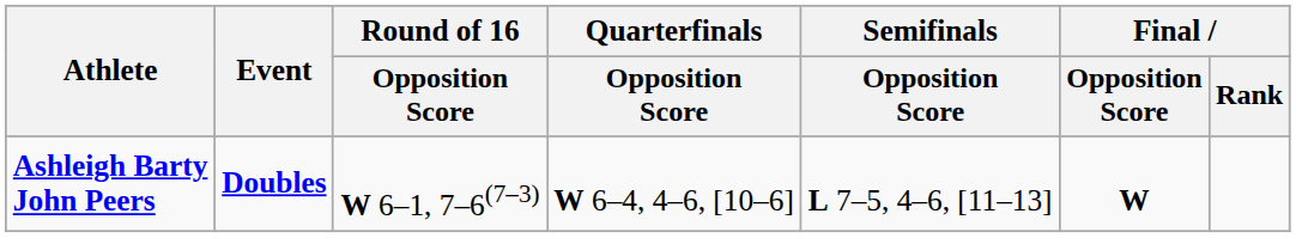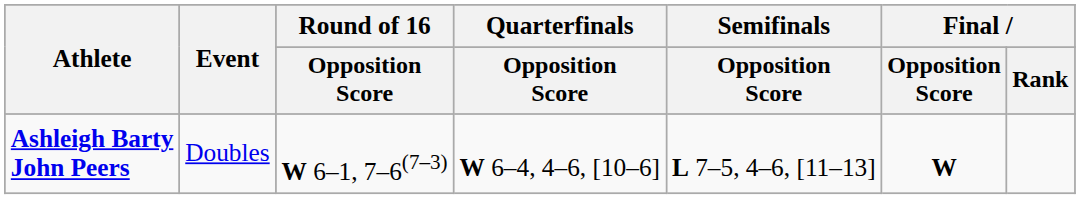Ashleigh Barty John Peers | Event: bold -> normal
